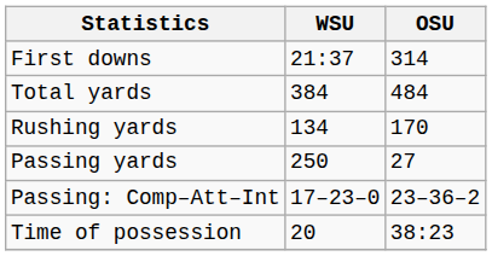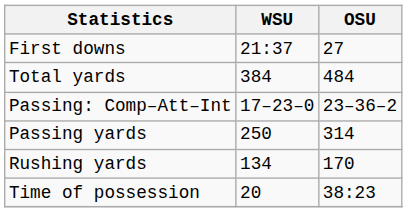First downs | OSU: 314 -> 27
rows swapped: Rushing yards <-> Passing: Comp–Att–Int
Passing yards | OSU: 27 -> 314
